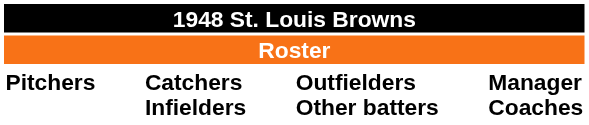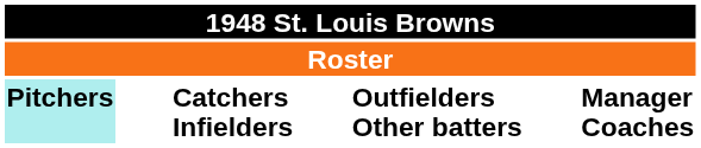Pitchers | column 1: no background -> paleturquoise background
